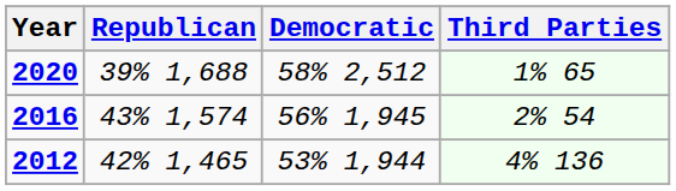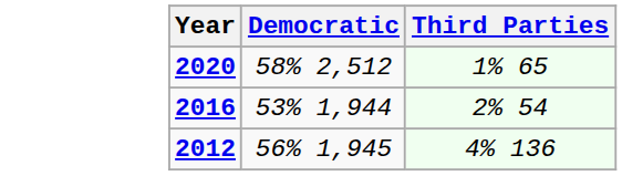- column: Republican | 39% 1,688 | 43% 1,574 | 42% 1,465
2016 | Democratic: 56% 1,945 -> 53% 1,944
2012 | Democratic: 53% 1,944 -> 56% 1,945
